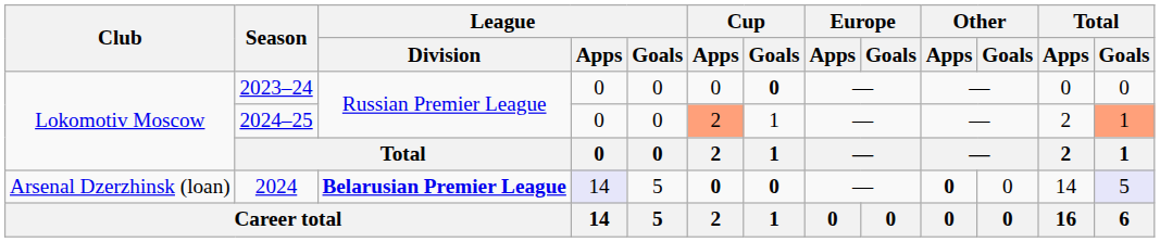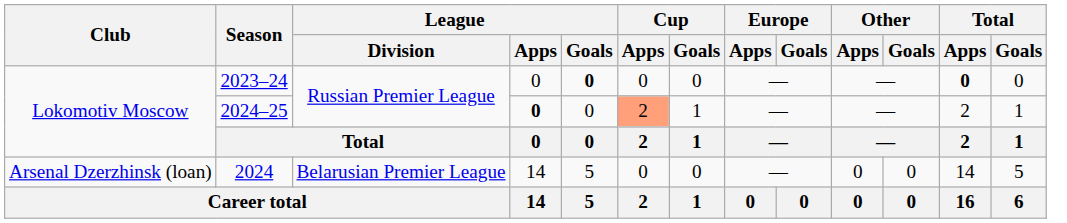2023–24 | League / Goals: normal -> bold
2023–24 | Cup / Goals: bold -> normal
2023–24 | Total / Apps: normal -> bold
2024–25 | League / Apps: normal -> bold
2024–25 | Total / Goals: lightsalmon background -> no background
2024 | League / Division: bold -> normal
2024 | League / Apps: lavender background -> no background
2024 | Cup / Apps: bold -> normal
2024 | Cup / Goals: bold -> normal
2024 | Other / Apps: bold -> normal
2024 | Total / Goals: lavender background -> no background
